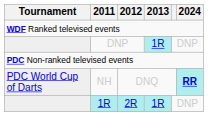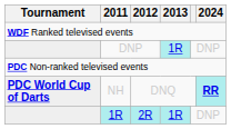NH | Tournament: normal -> bold
